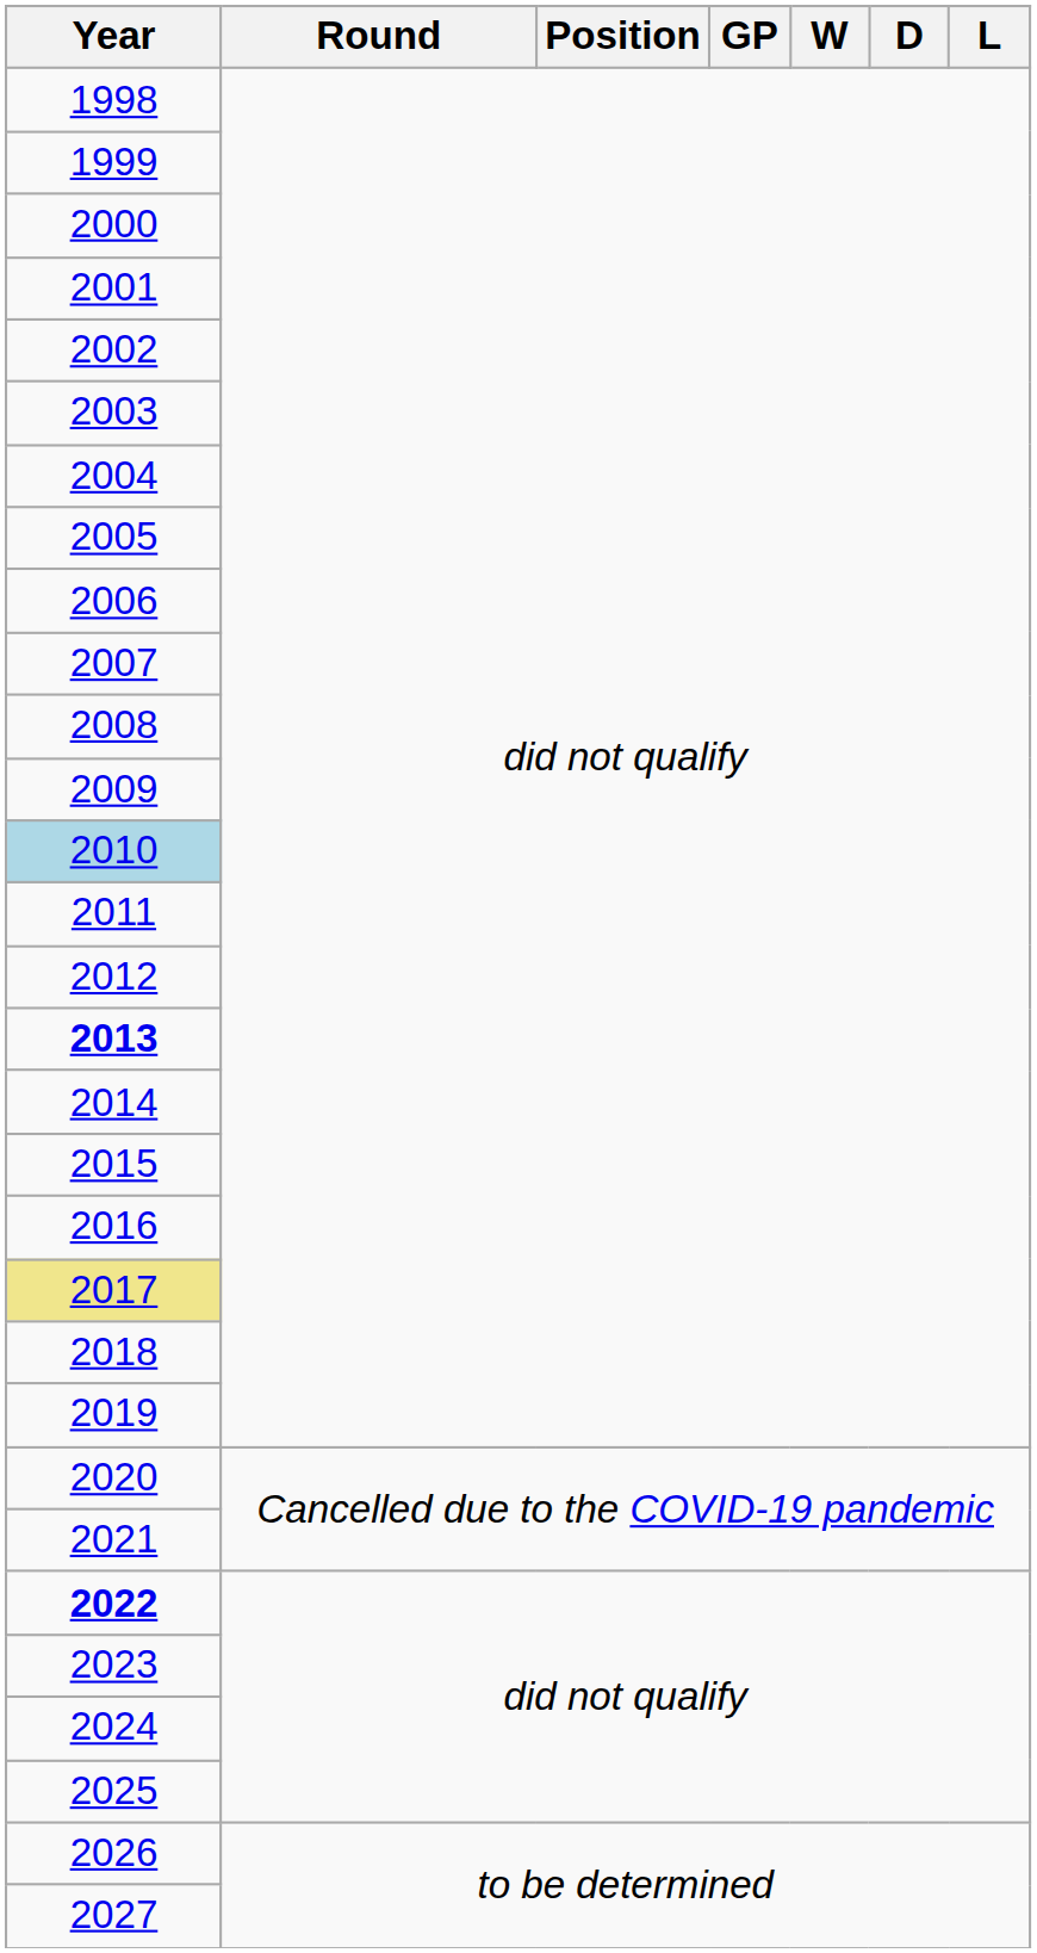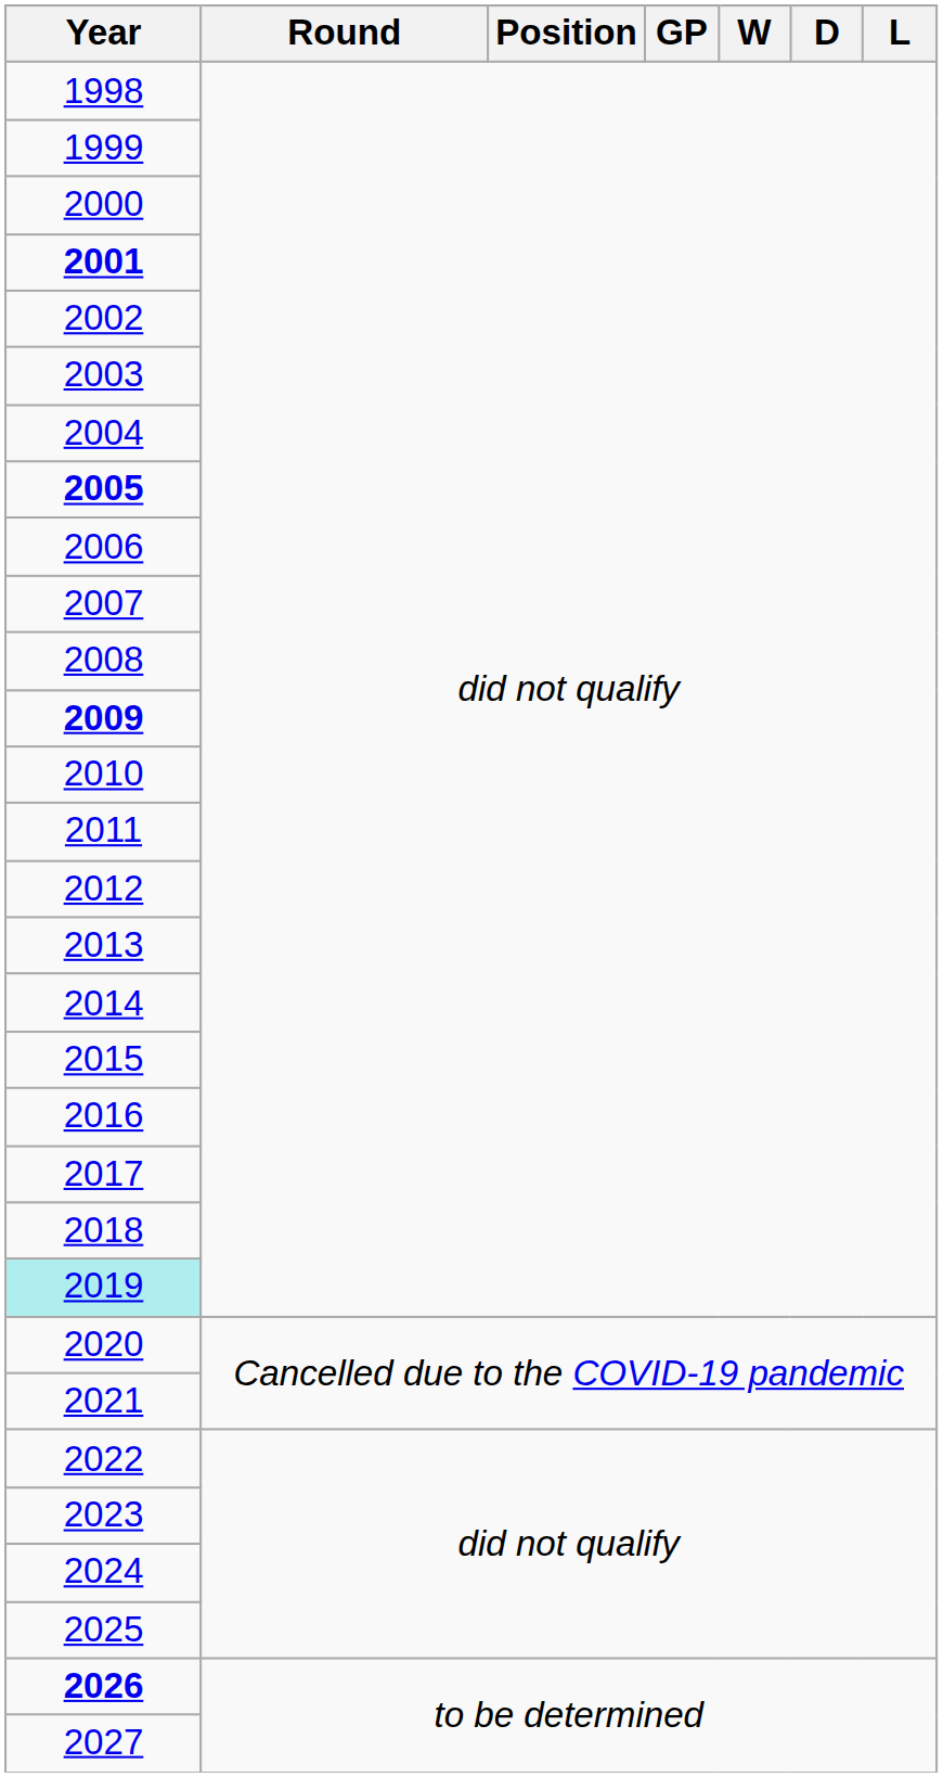2001 | Year: normal -> bold
2005 | Year: normal -> bold
2009 | Year: normal -> bold
2010 | Year: lightblue background -> no background
2013 | Year: bold -> normal
2017 | Year: khaki background -> no background
2019 | Year: no background -> paleturquoise background
2022 | Year: bold -> normal
2026 | Year: normal -> bold
